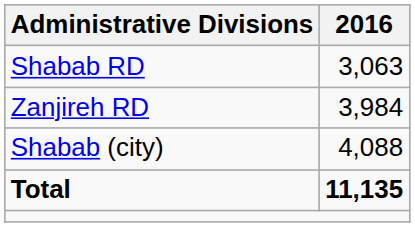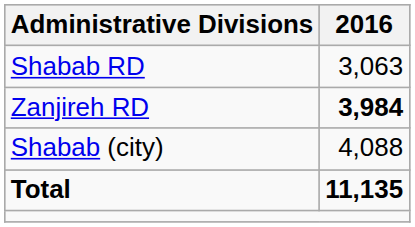Zanjireh RD | 2016: normal -> bold
